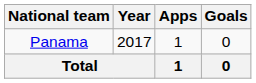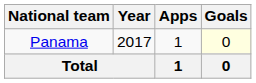Panama | Goals: no background -> lightyellow background
